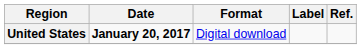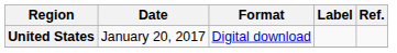United States | Date: bold -> normal
